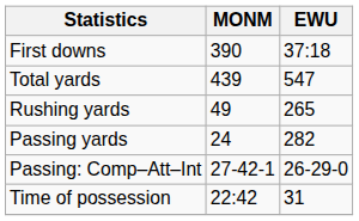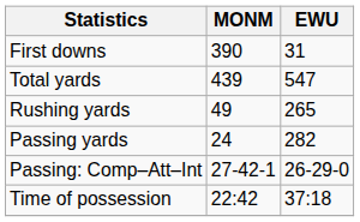First downs | EWU: 37:18 -> 31
Time of possession | EWU: 31 -> 37:18
